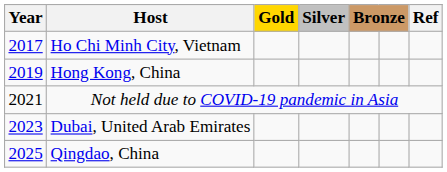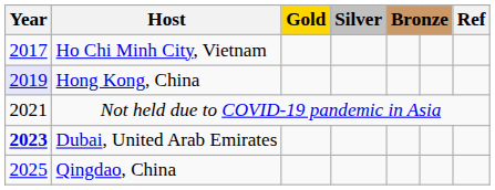Hong Kong, China | Year: no background -> lavender background
Dubai, United Arab Emirates | Year: normal -> bold
